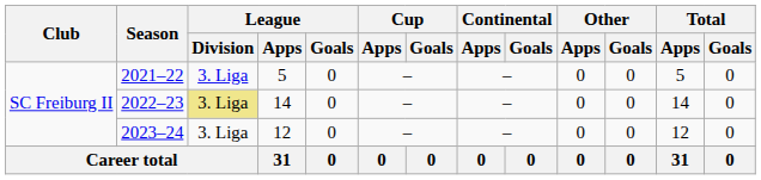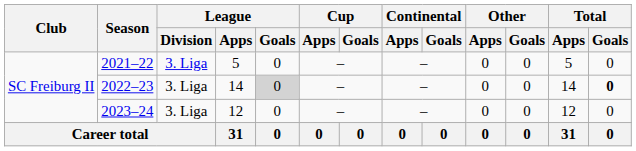2022–23 | League / Division: khaki background -> no background
2022–23 | League / Goals: no background -> lightgrey background
2022–23 | Total / Goals: normal -> bold
